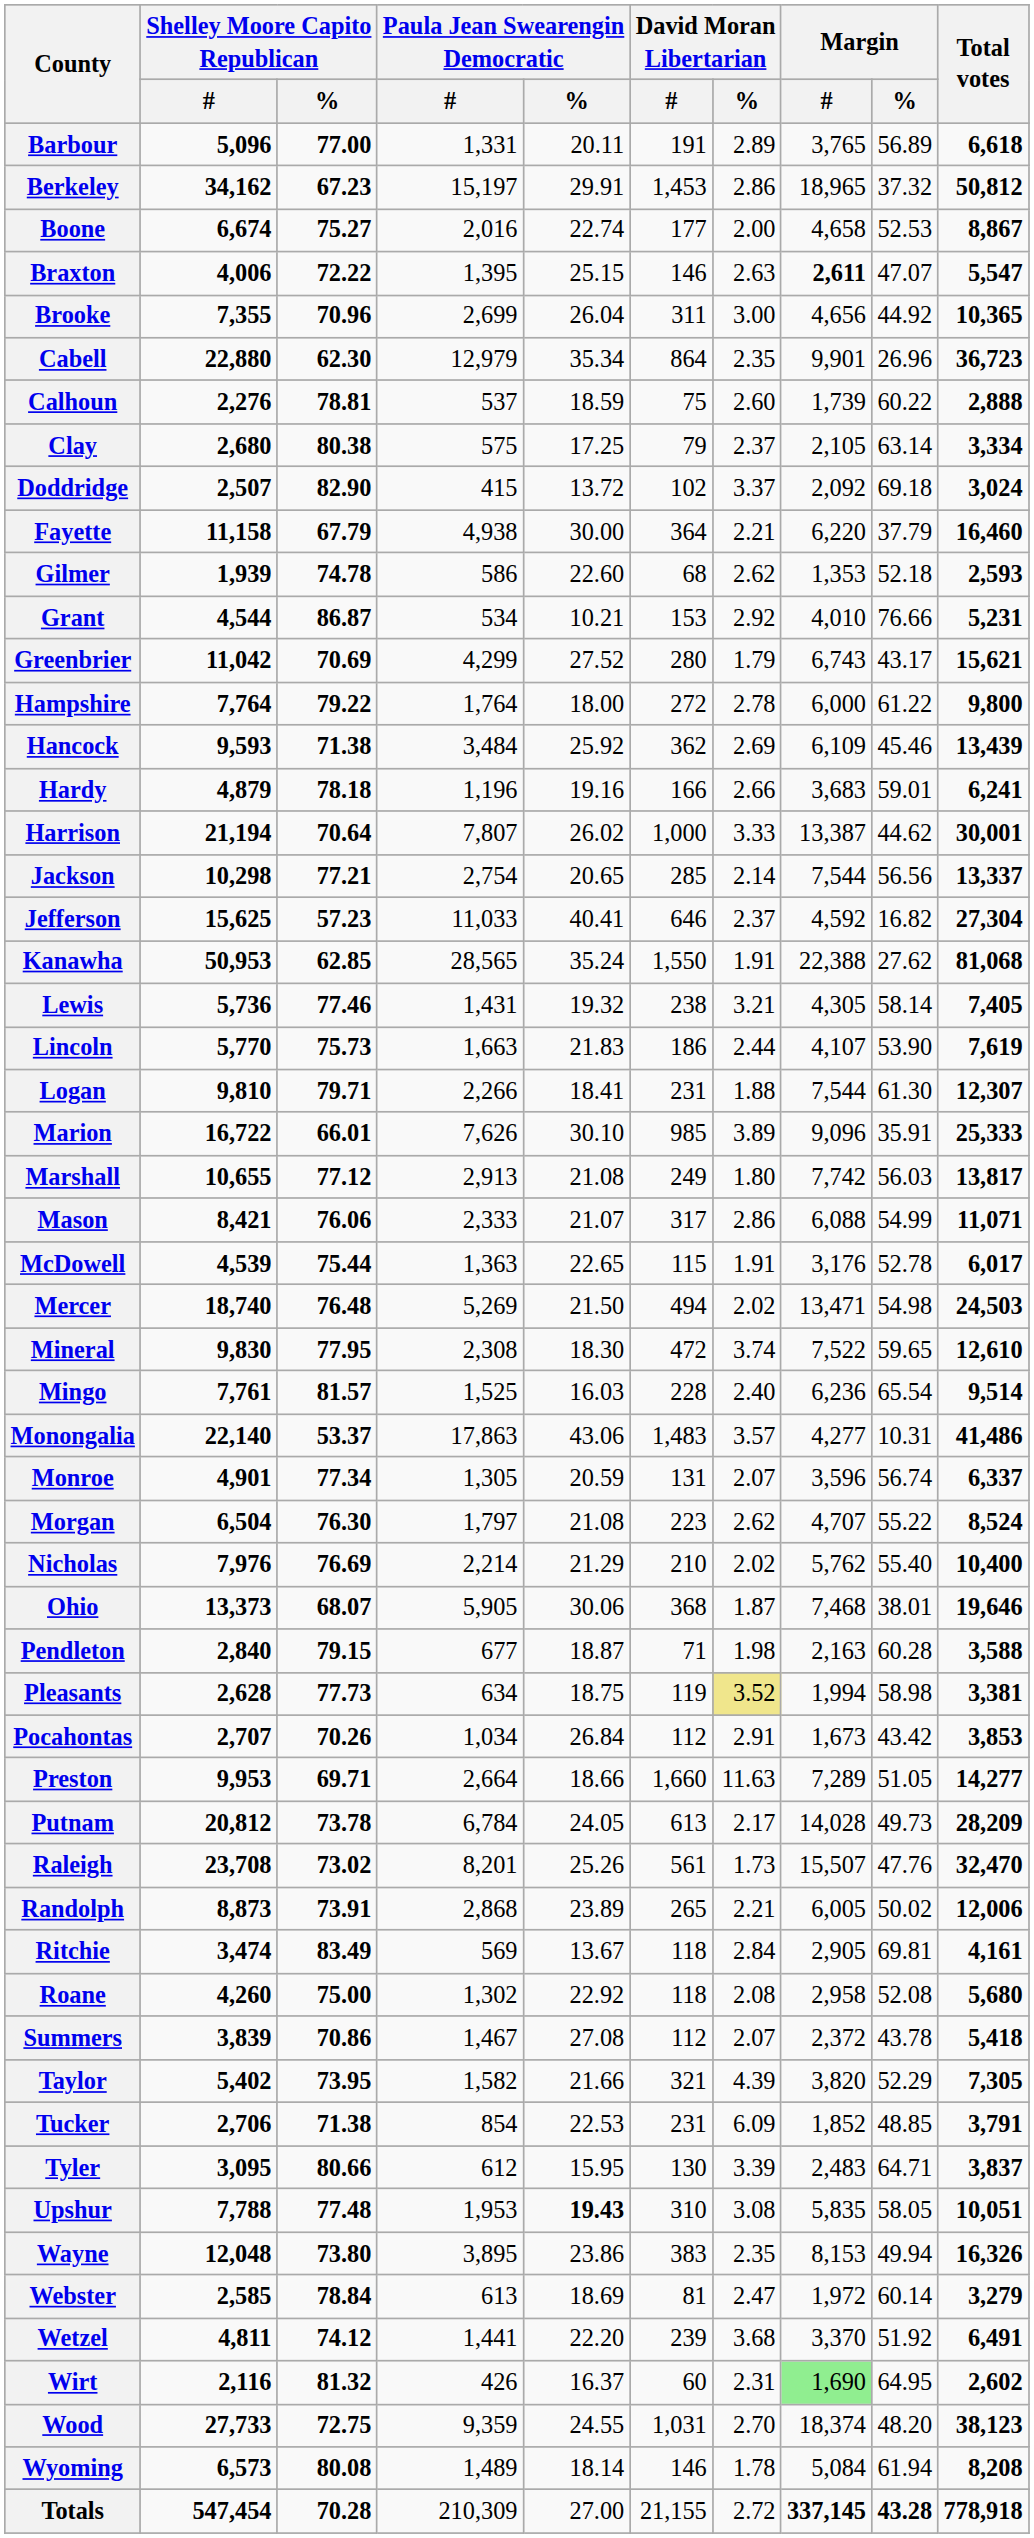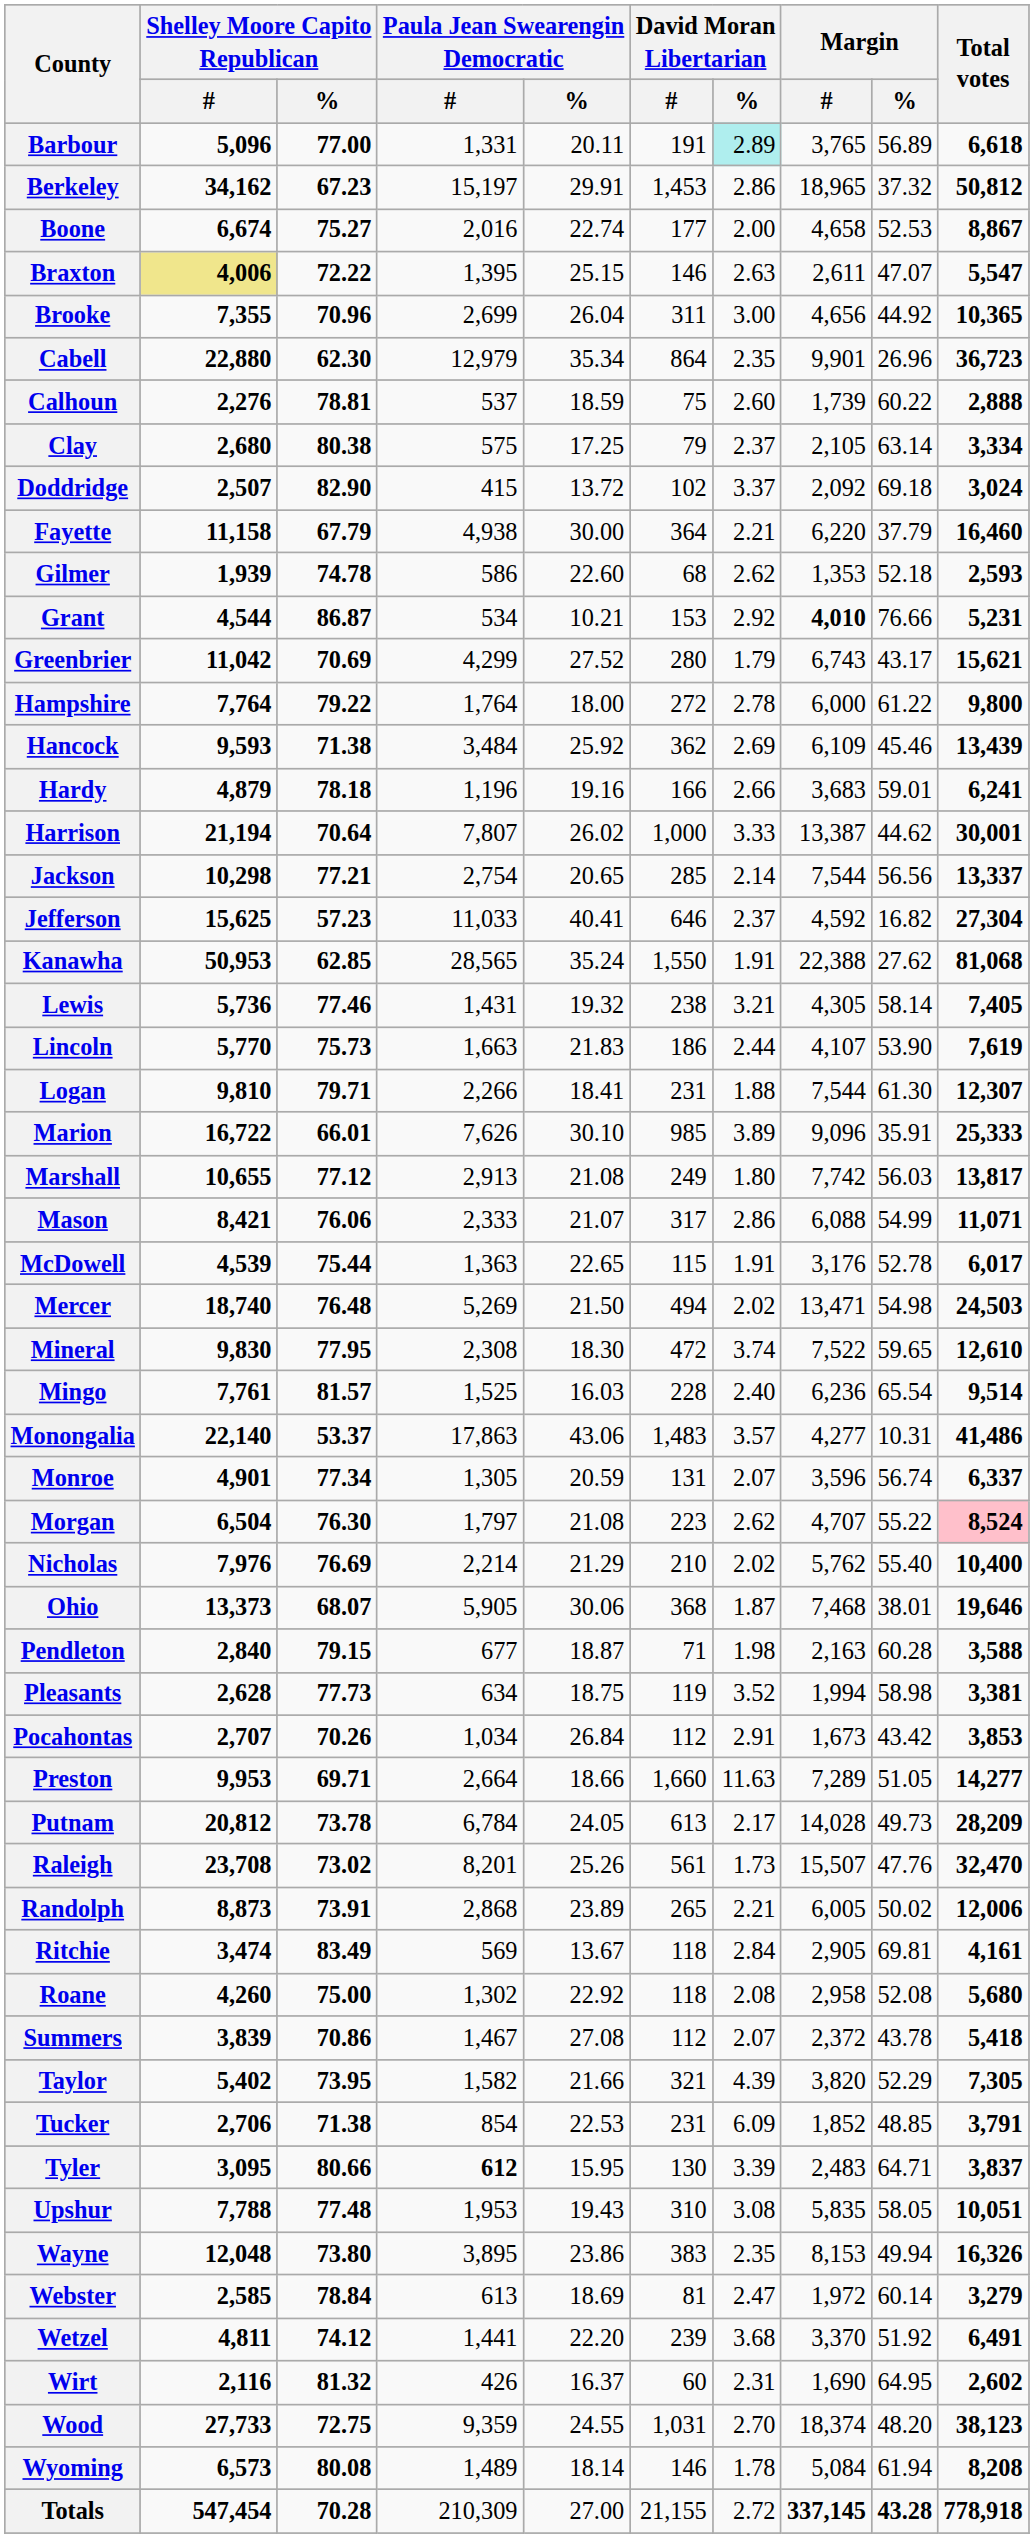Barbour | David Moran Libertarian / %: no background -> paleturquoise background
Braxton | Shelley Moore Capito Republican / #: no background -> khaki background
Braxton | Margin / #: bold -> normal
Grant | Margin / #: normal -> bold
Morgan | Total votes: no background -> pink background
Pleasants | David Moran Libertarian / %: khaki background -> no background
Tyler | Paula Jean Swearengin Democratic / #: normal -> bold
Upshur | Paula Jean Swearengin Democratic / %: bold -> normal
Wirt | Margin / #: lightgreen background -> no background
